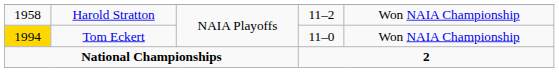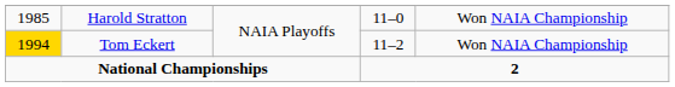Harold Stratton | column 1: 1958 -> 1985
Harold Stratton | column 4: 11–2 -> 11–0
Tom Eckert | column 4: 11–0 -> 11–2
